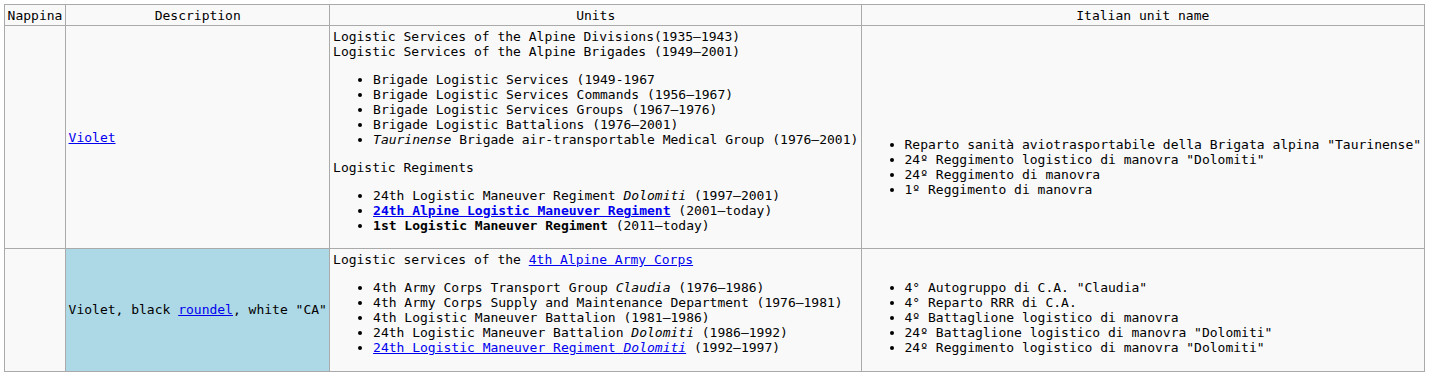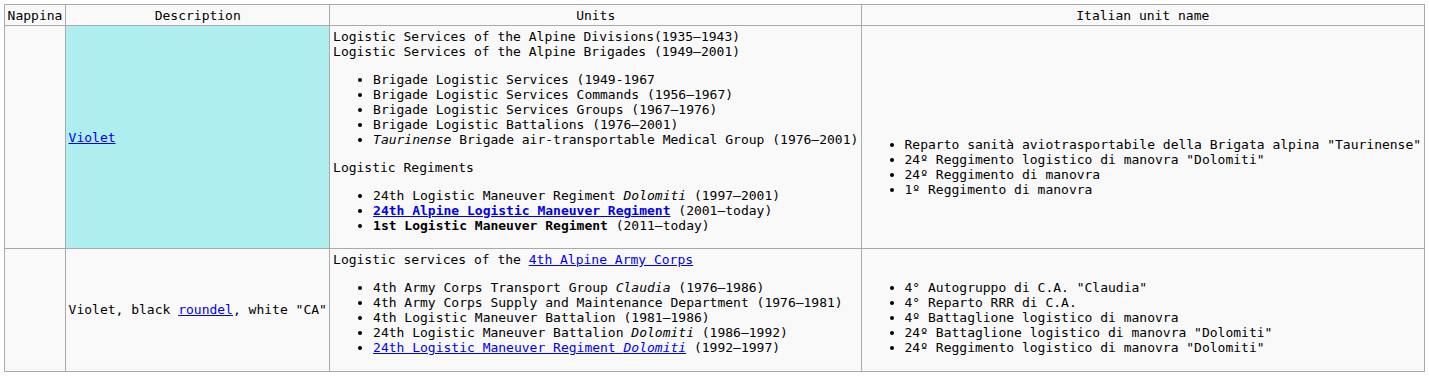Violet | column 2: no background -> paleturquoise background
Violet, black roundel, white "CA" | column 2: lightblue background -> no background
